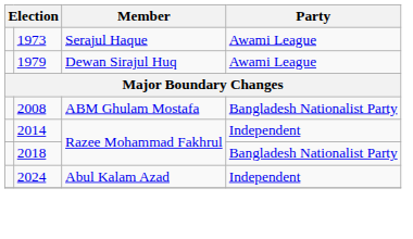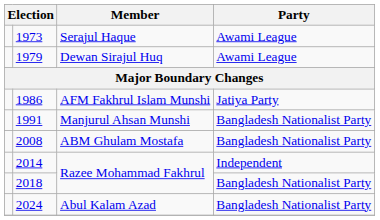+ row: 1986 | AFM Fakhrul Islam Munshi | Jatiya Party
+ row: 1991 | Manjurul Ahsan Munshi | Bangladesh Nationalist Party
2024 | Party: Independent -> Bangladesh Nationalist Party
